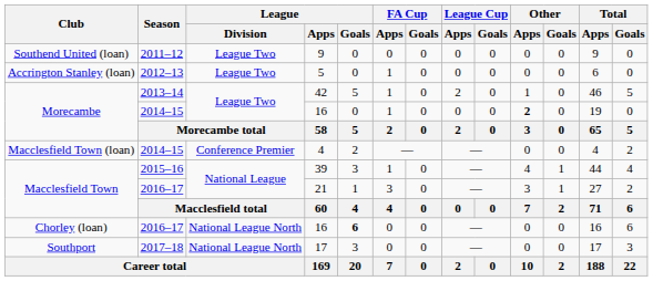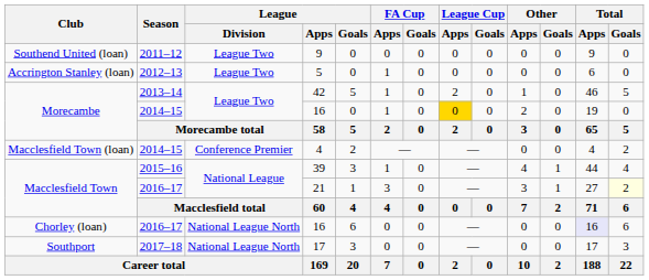Morecambe / 16 | League Cup / Apps: no background -> gold background
Morecambe / 16 | Other / Apps: bold -> normal
21 | Total / Goals: no background -> lightyellow background
Chorley (loan) / 16 | League / Goals: bold -> normal
Chorley (loan) / 16 | Total / Apps: no background -> lavender background
